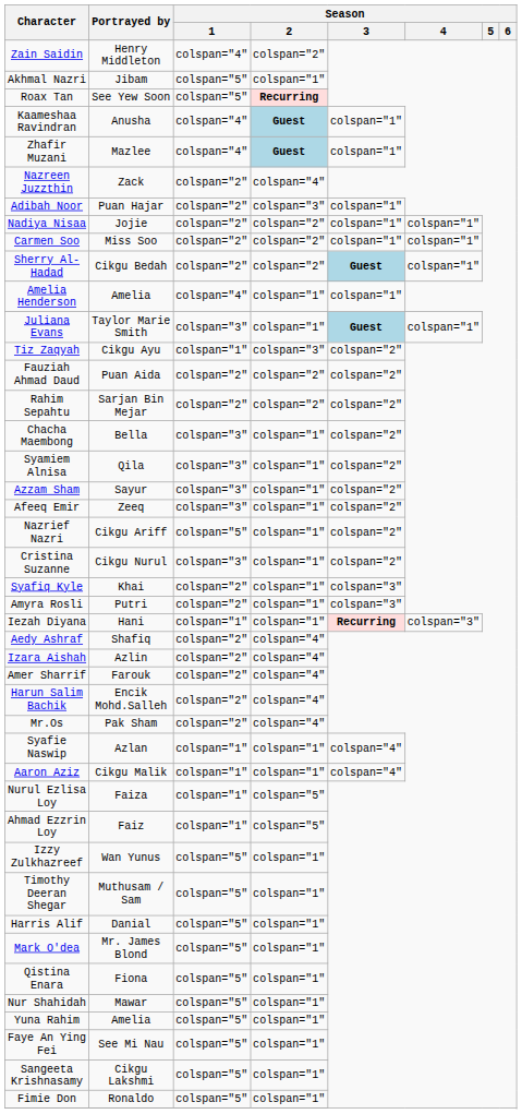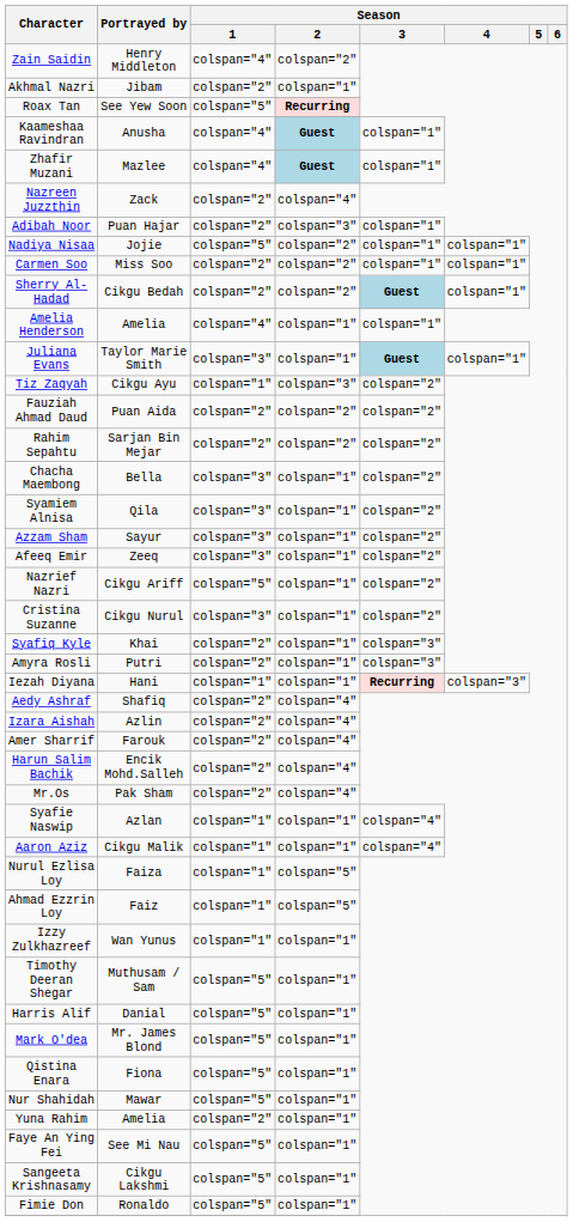Akhmal Nazri | Season / 1: colspan="5" -> colspan="2"
Nadiya Nisaa | Season / 1: colspan="2" -> colspan="5"
Izzy Zulkhazreef | Season / 1: colspan="5" -> colspan="1"
Yuna Rahim | Season / 1: colspan="5" -> colspan="2"
